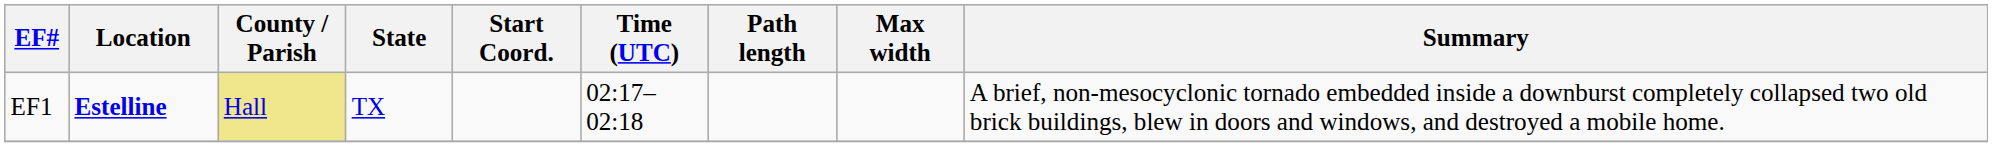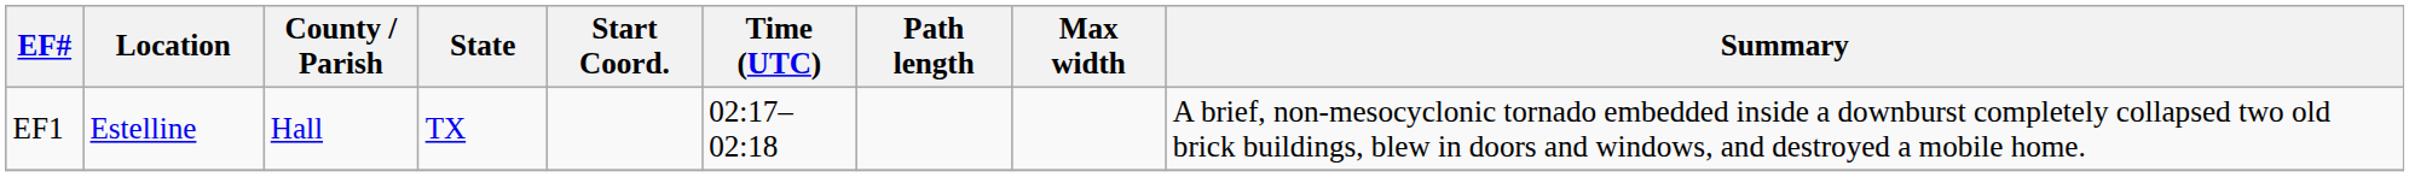EF1 | Location: bold -> normal
EF1 | County / Parish: khaki background -> no background
